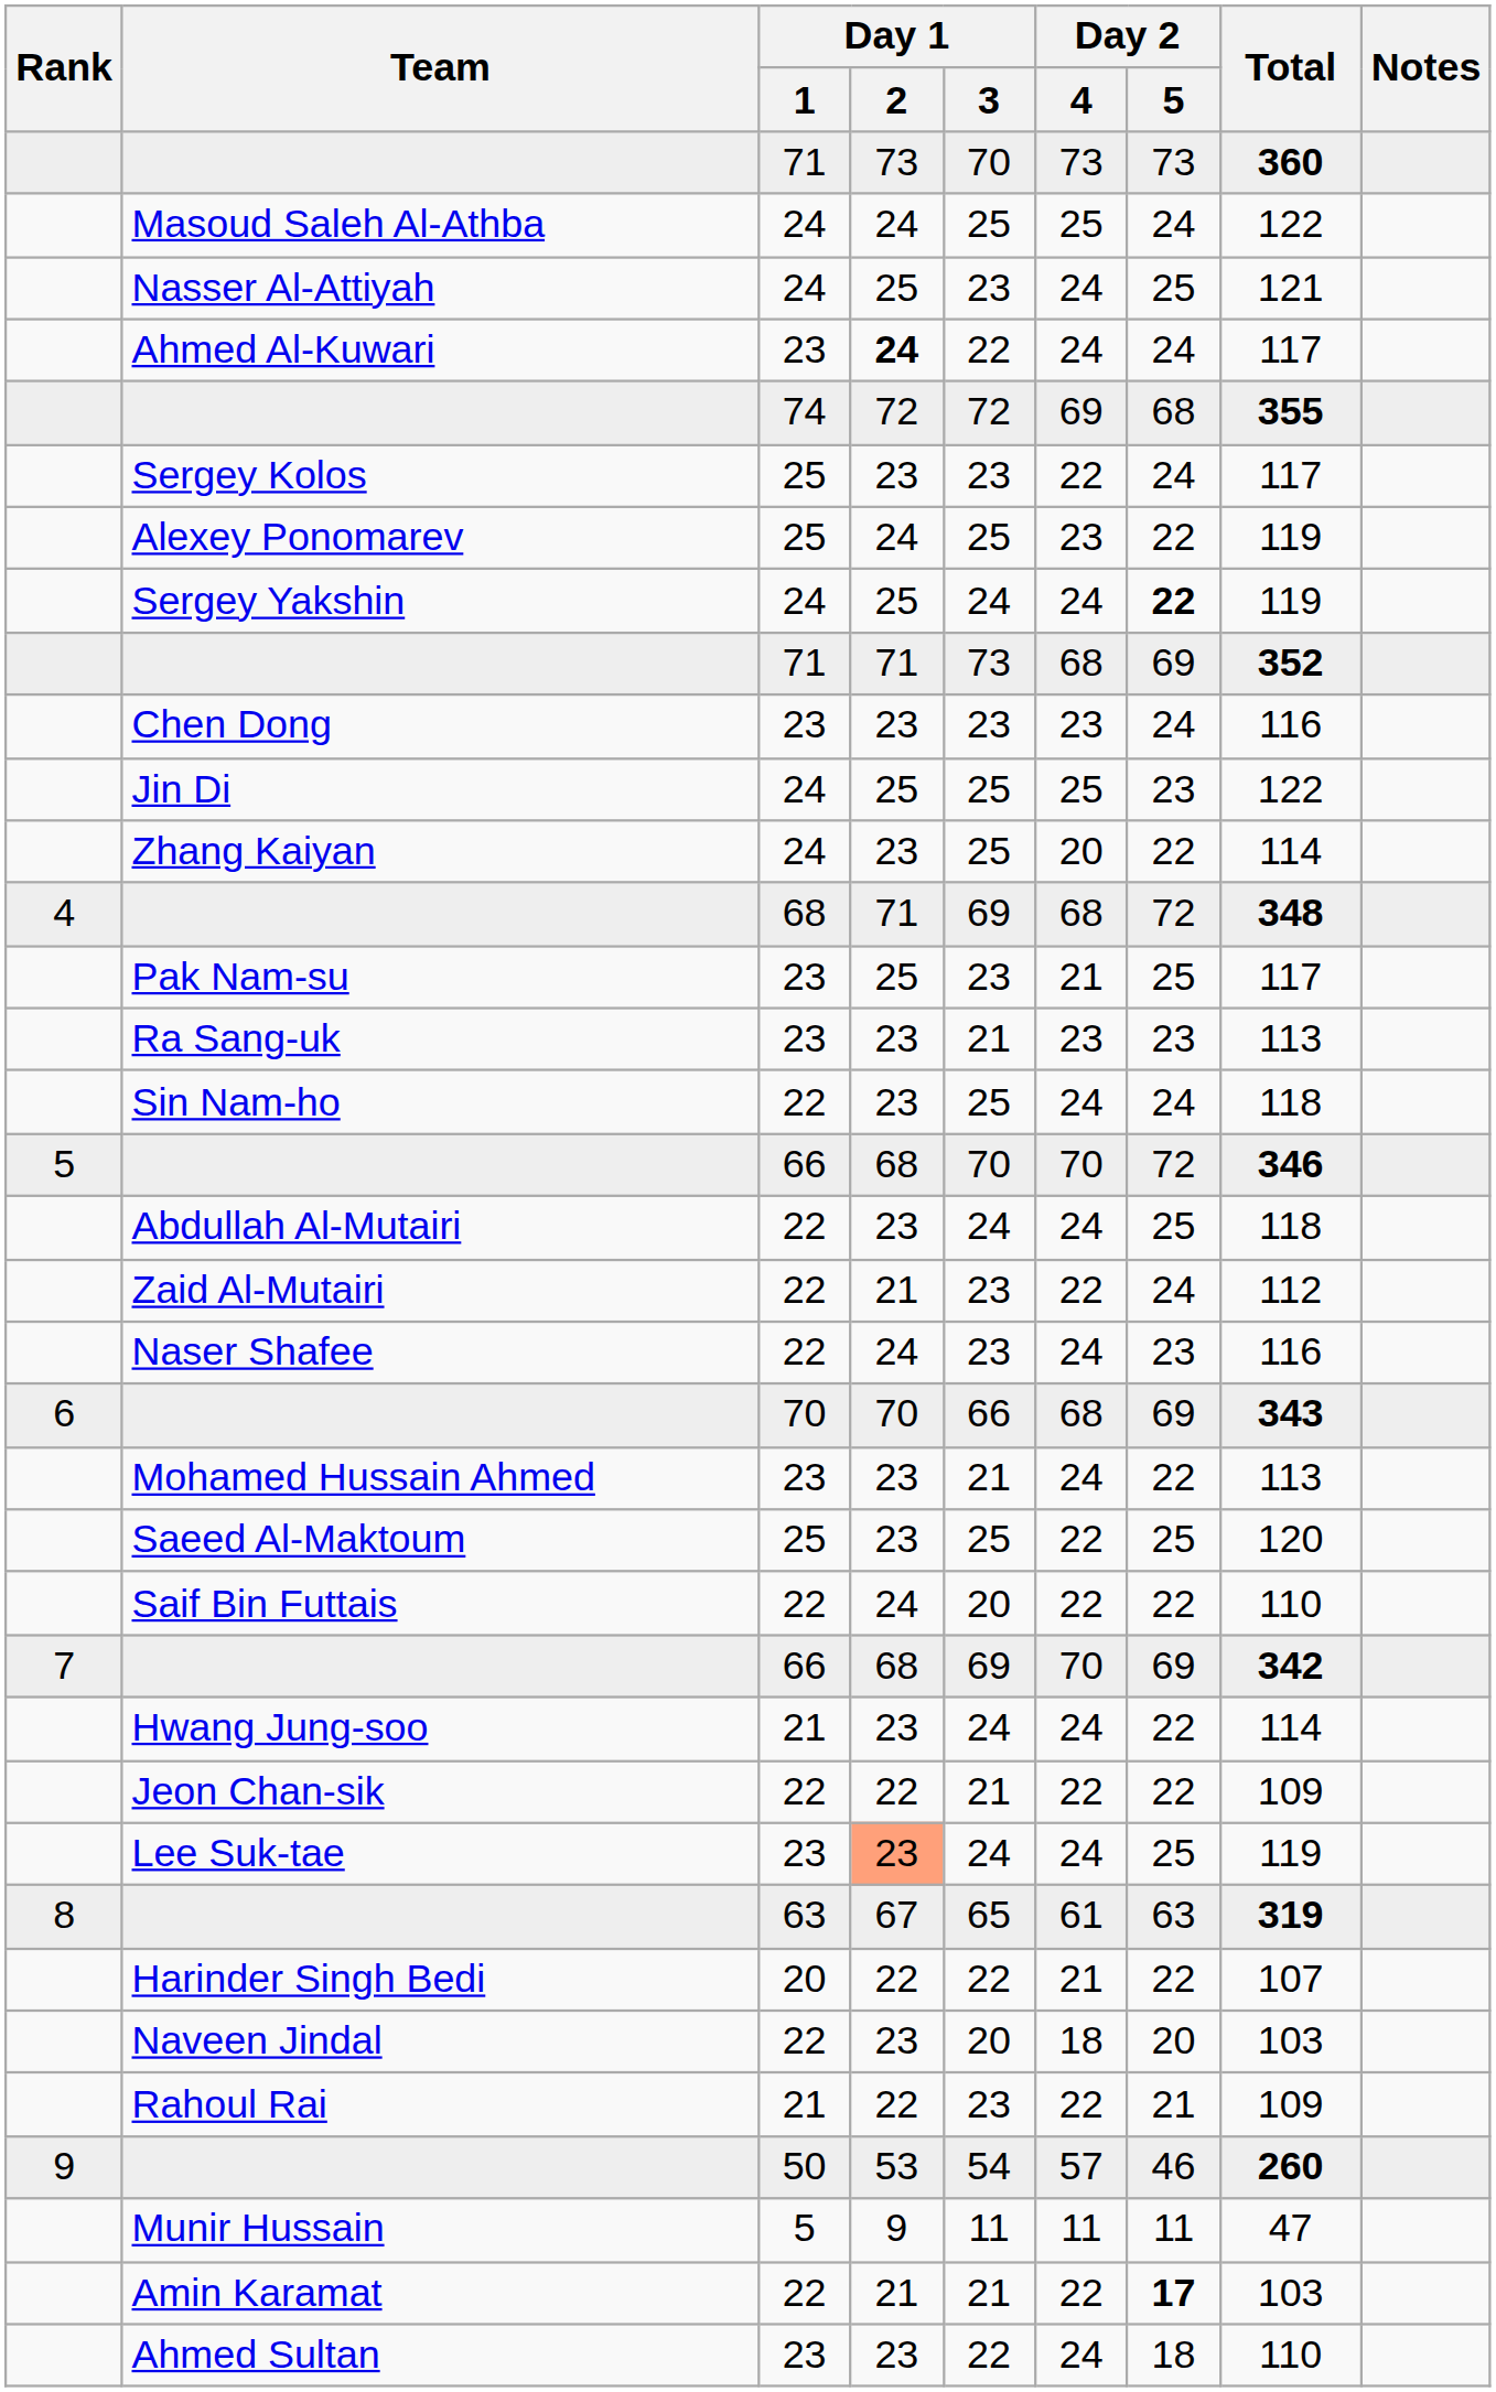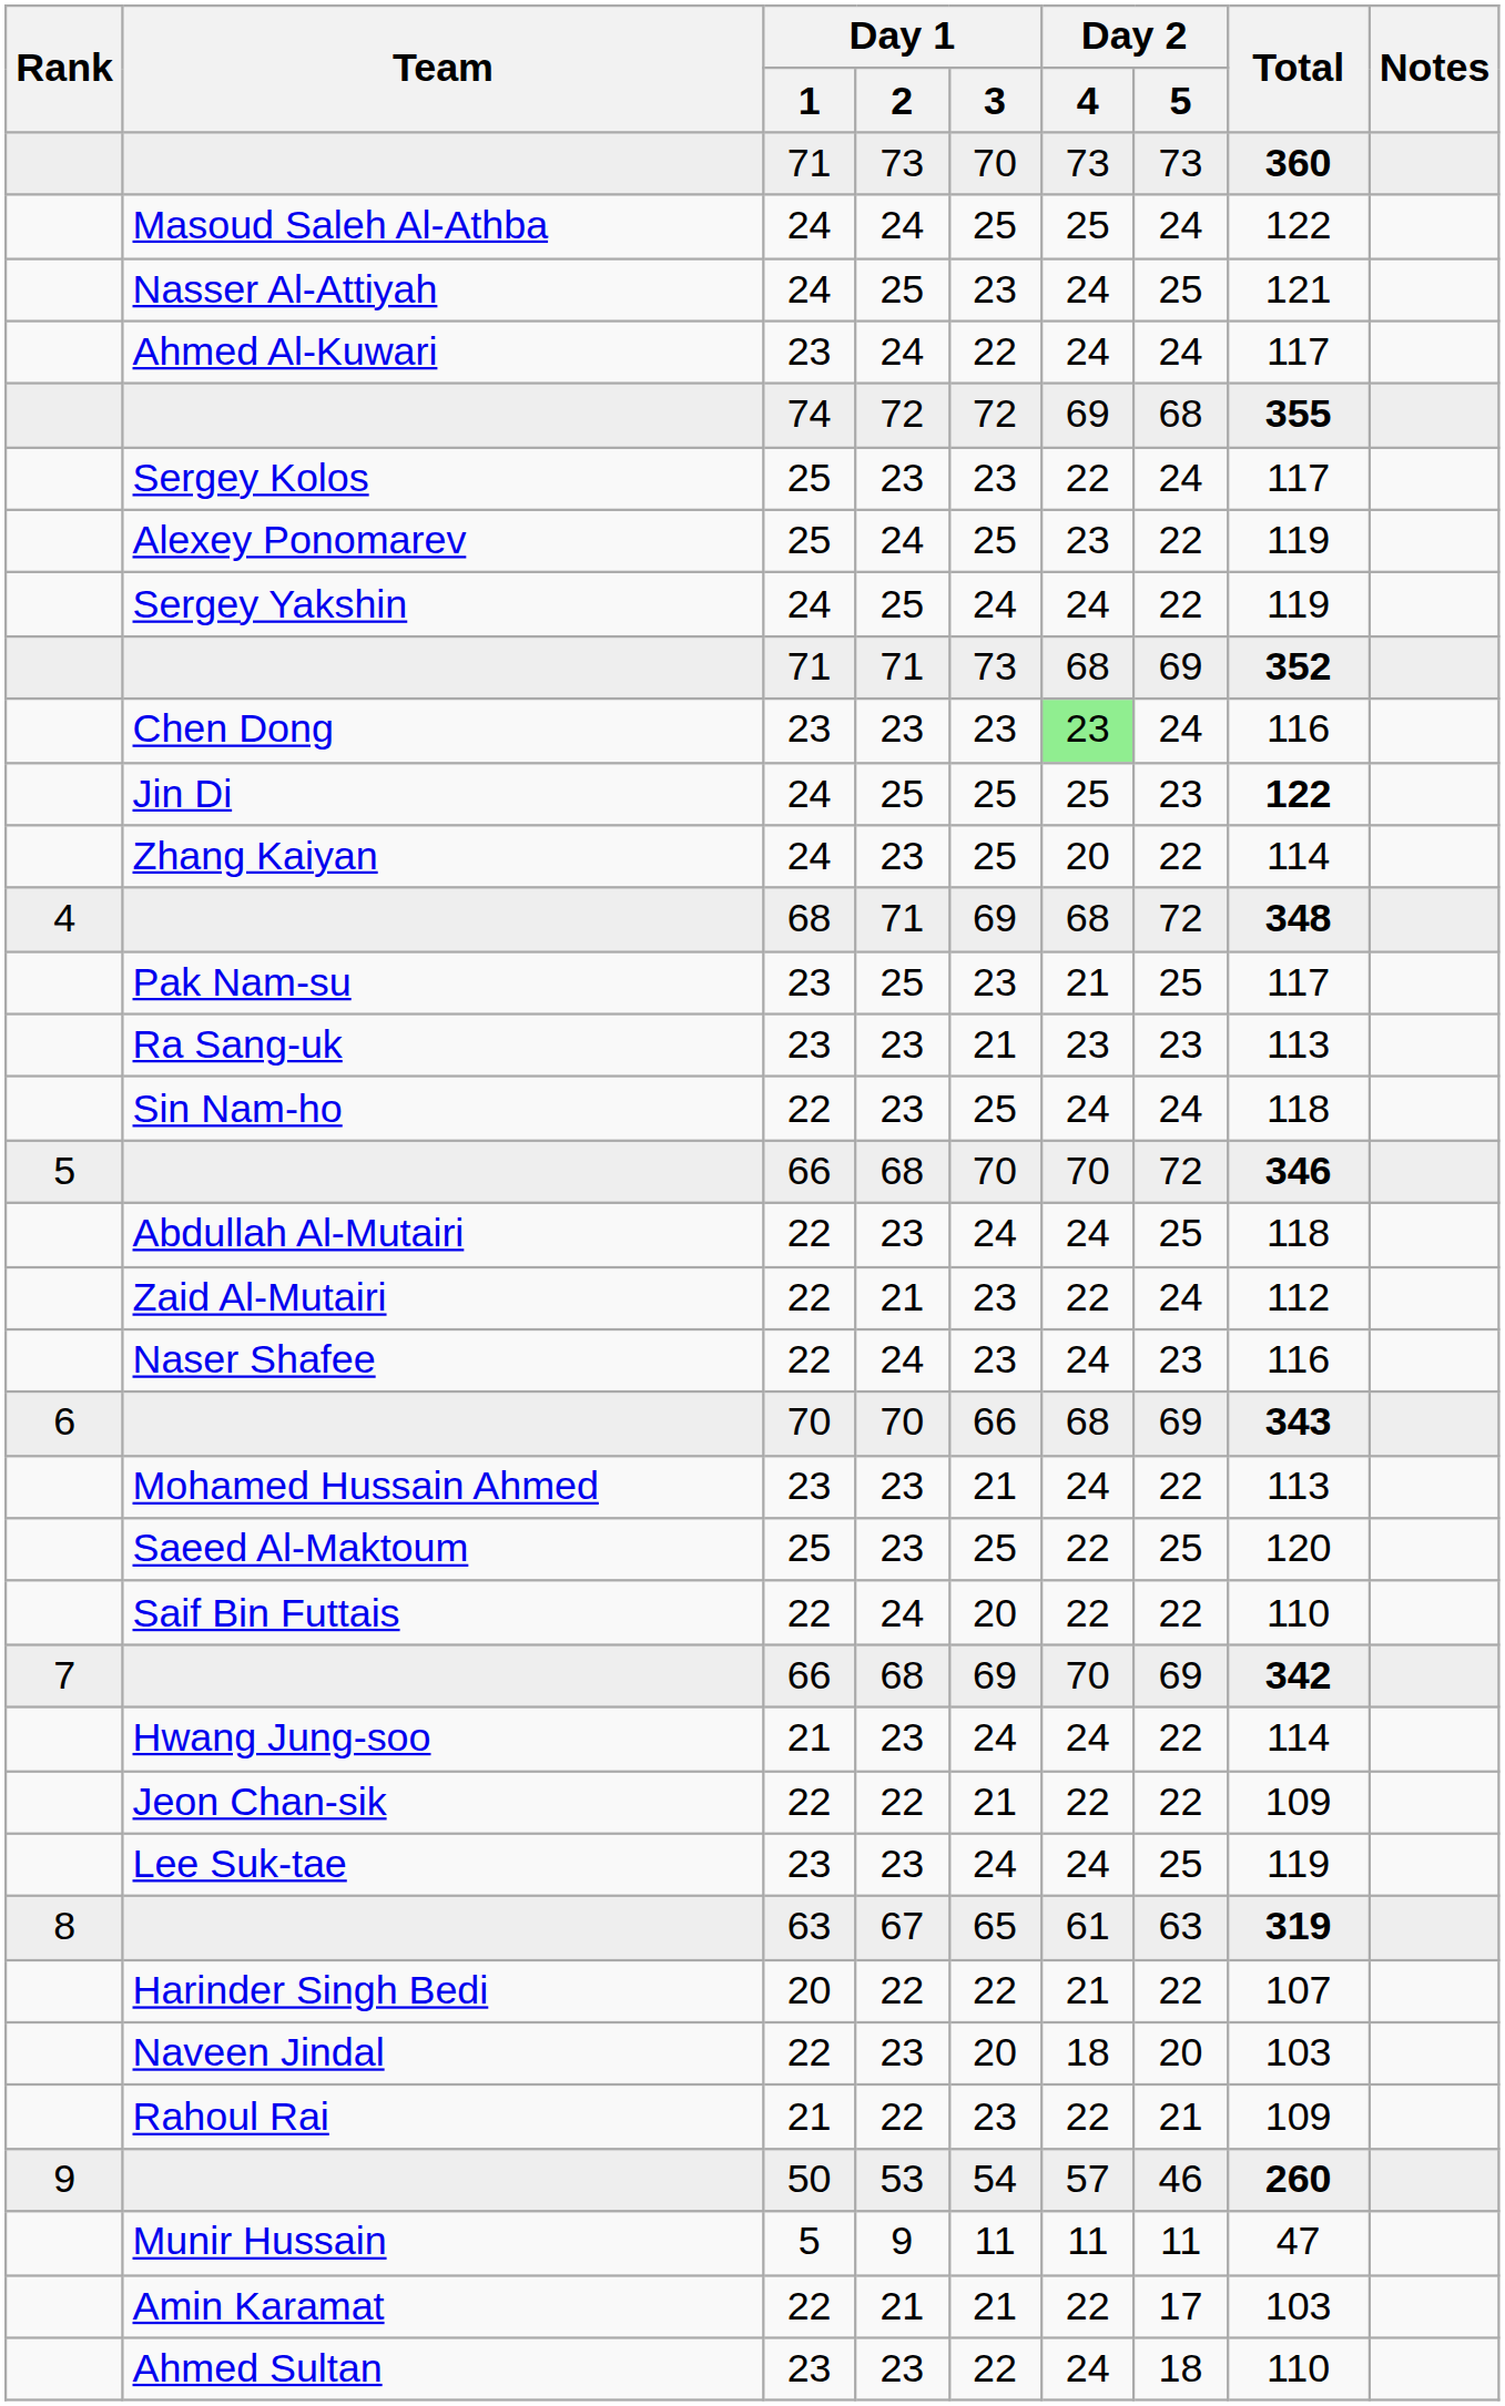Ahmed Al-Kuwari | Day 1 / 2: bold -> normal
Sergey Yakshin | Day 2 / 5: bold -> normal
Chen Dong | Day 2 / 4: no background -> lightgreen background
Jin Di | Total: normal -> bold
Lee Suk-tae | Day 1 / 2: lightsalmon background -> no background
Amin Karamat | Day 2 / 5: bold -> normal
